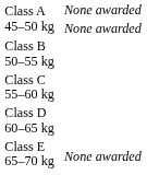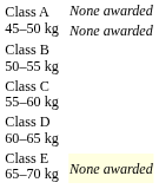Class E 65–70 kg / None awarded | column 2: no background -> lightyellow background
